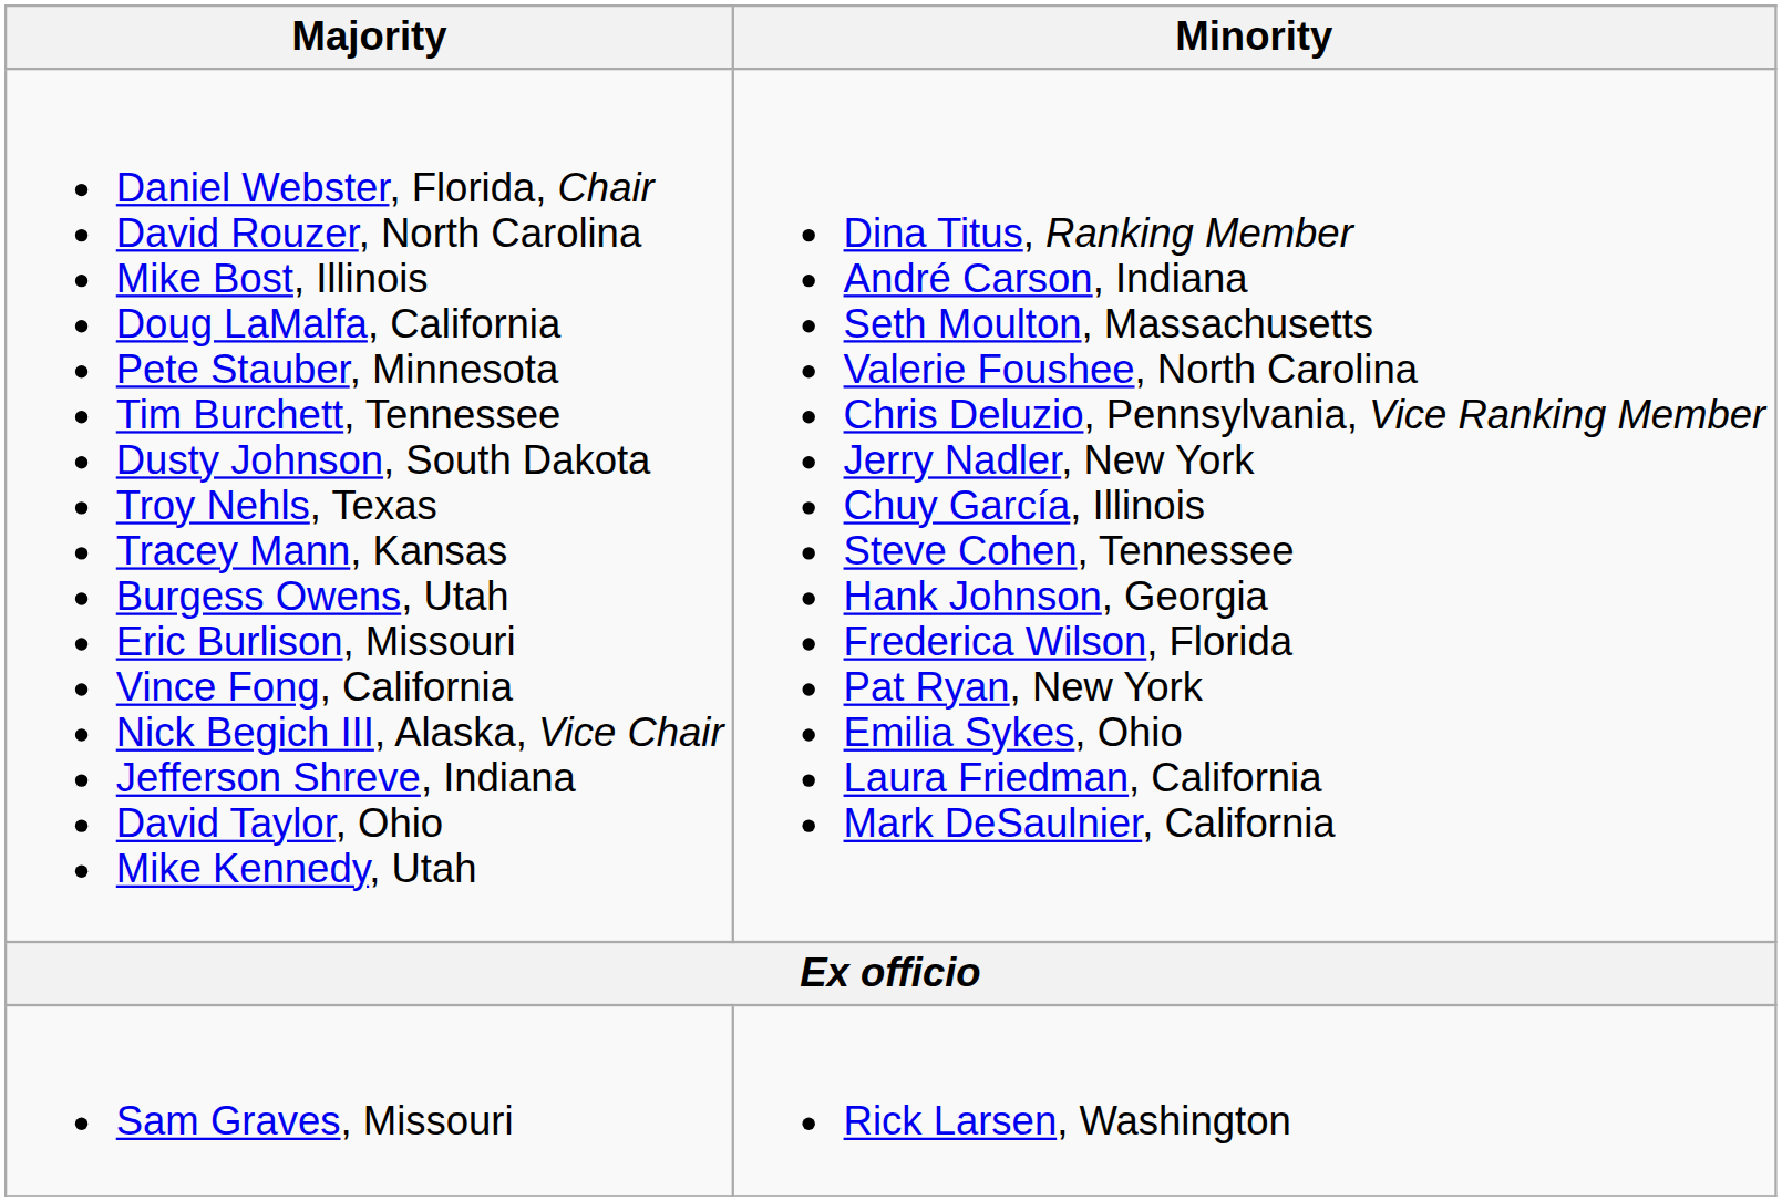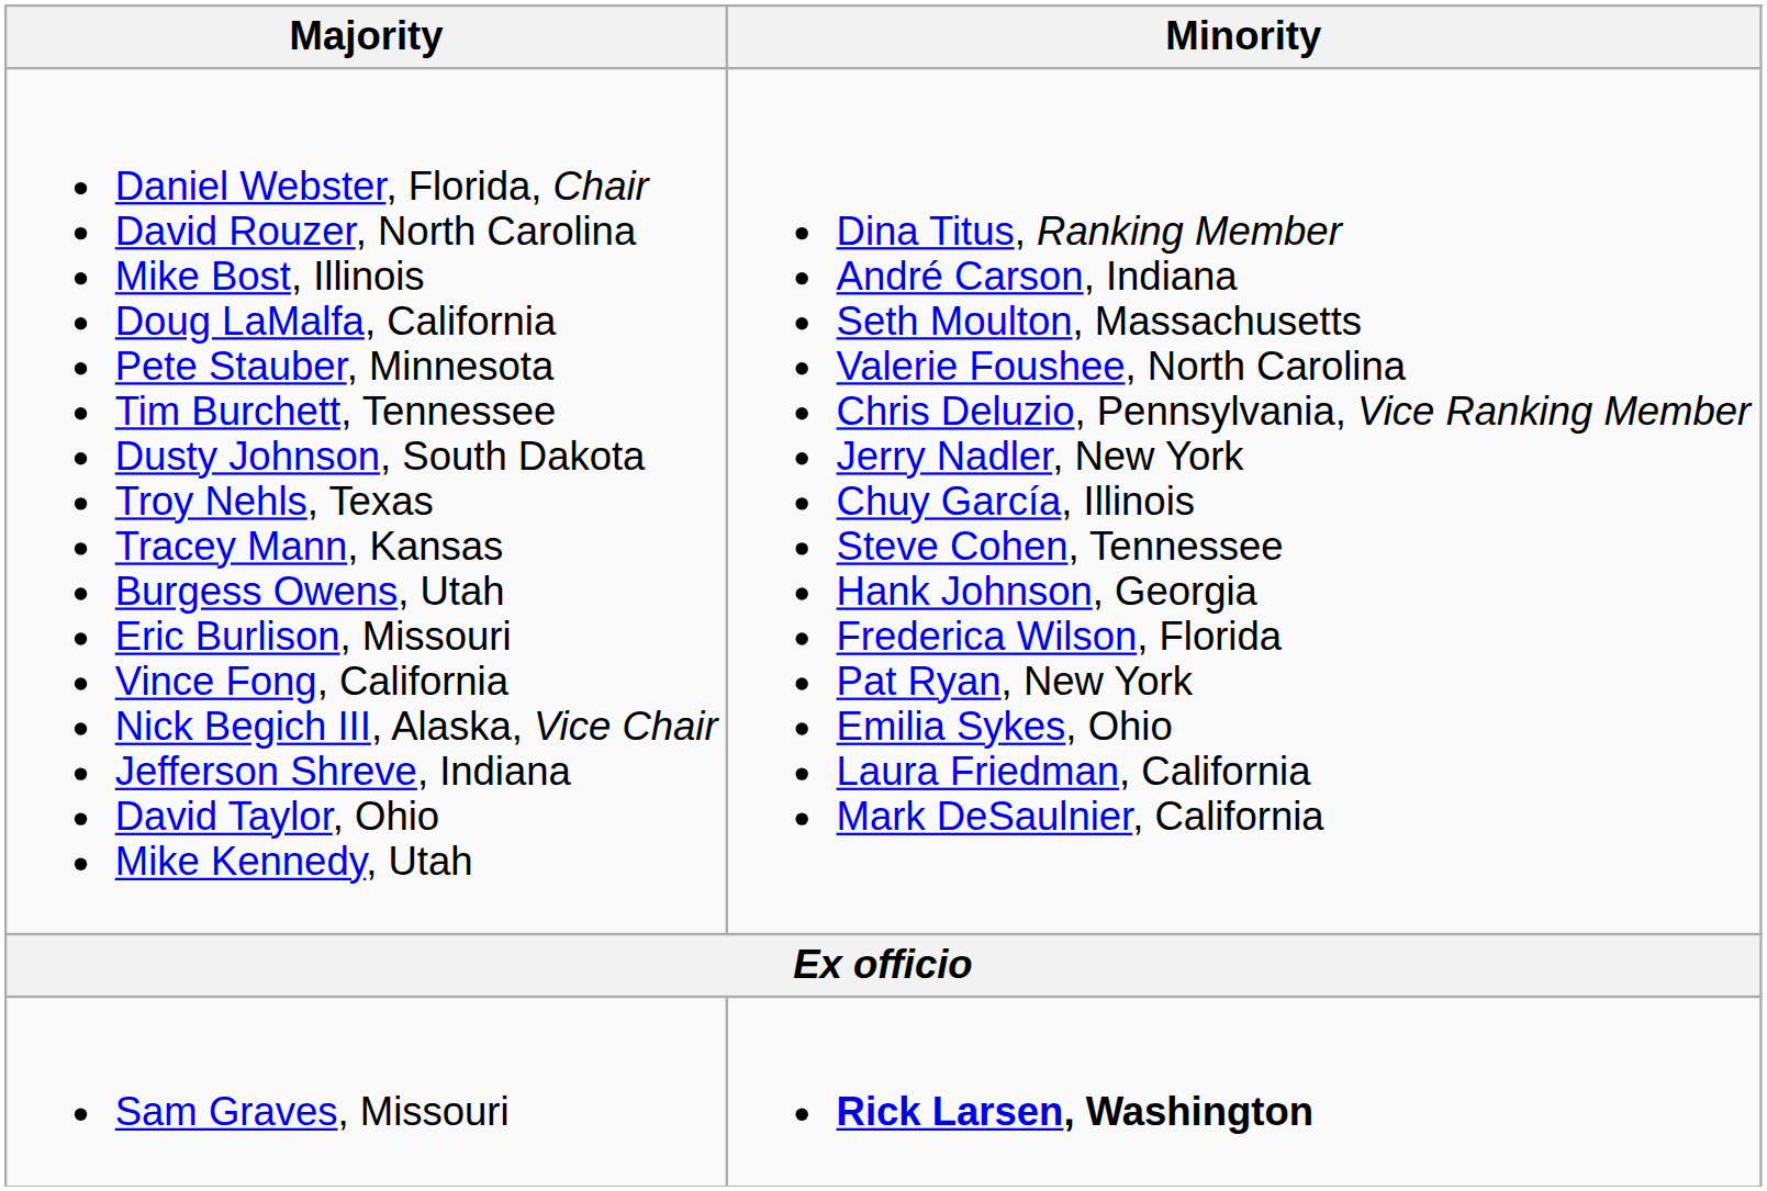Sam Graves, Missouri | Minority: normal -> bold
